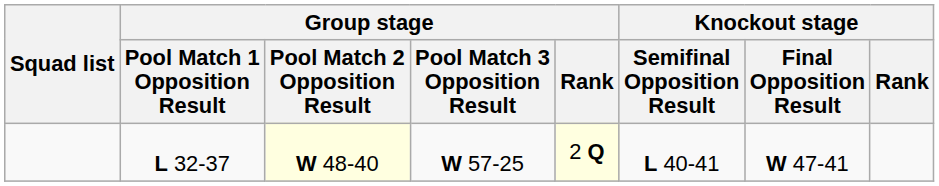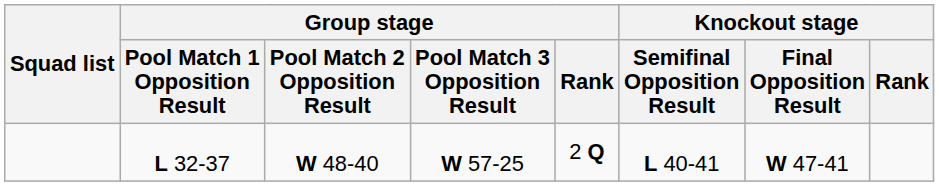row 3 | Group stage / Pool Match 2 Opposition Result: lightyellow background -> no background
row 3 | Group stage / Rank: lightyellow background -> no background
